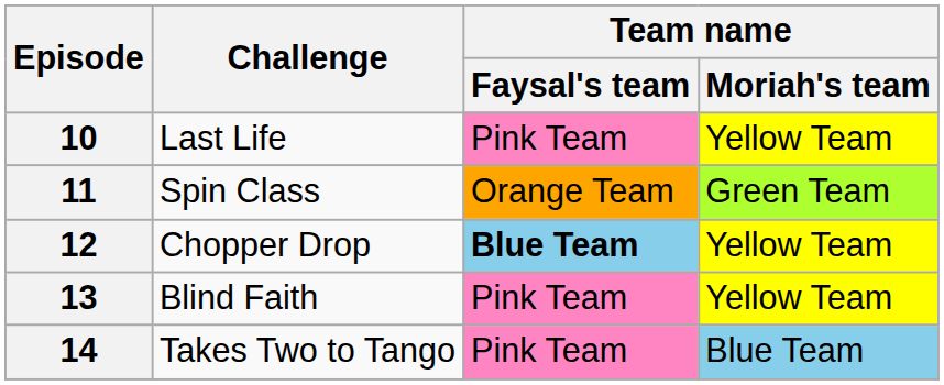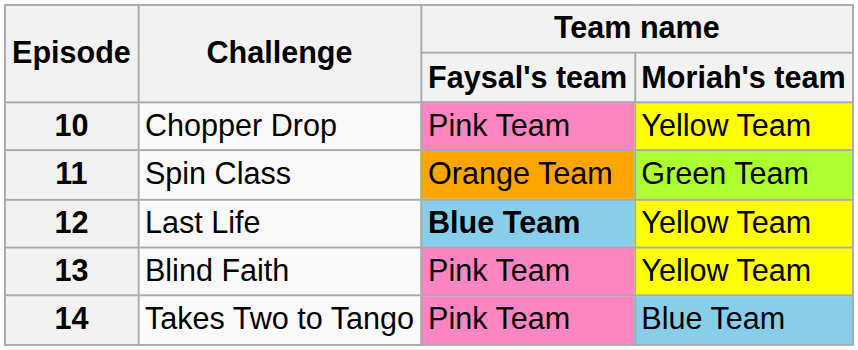10 | Challenge: Last Life -> Chopper Drop
12 | Challenge: Chopper Drop -> Last Life
